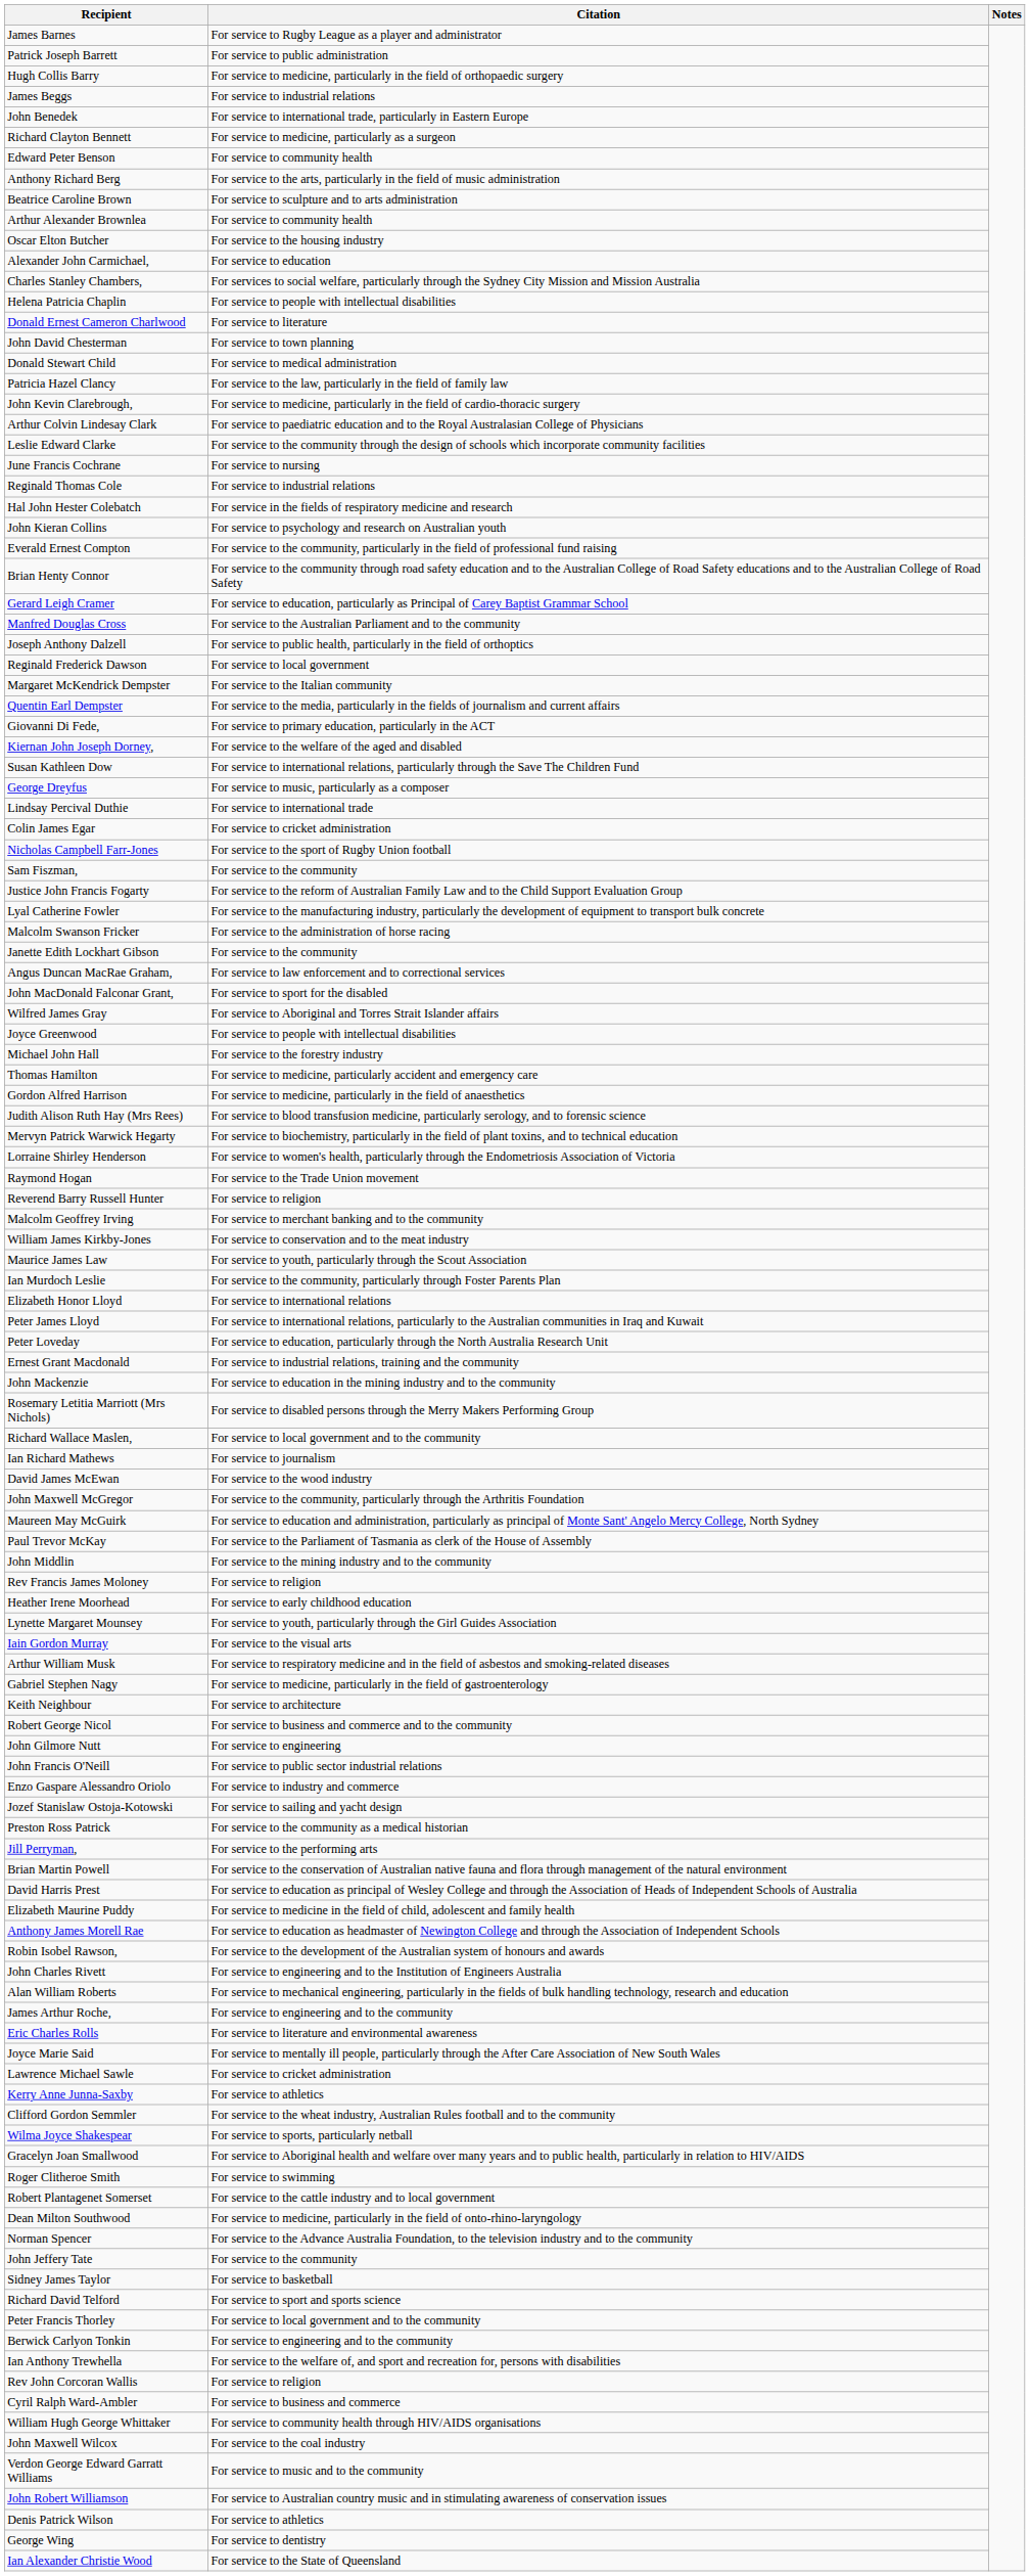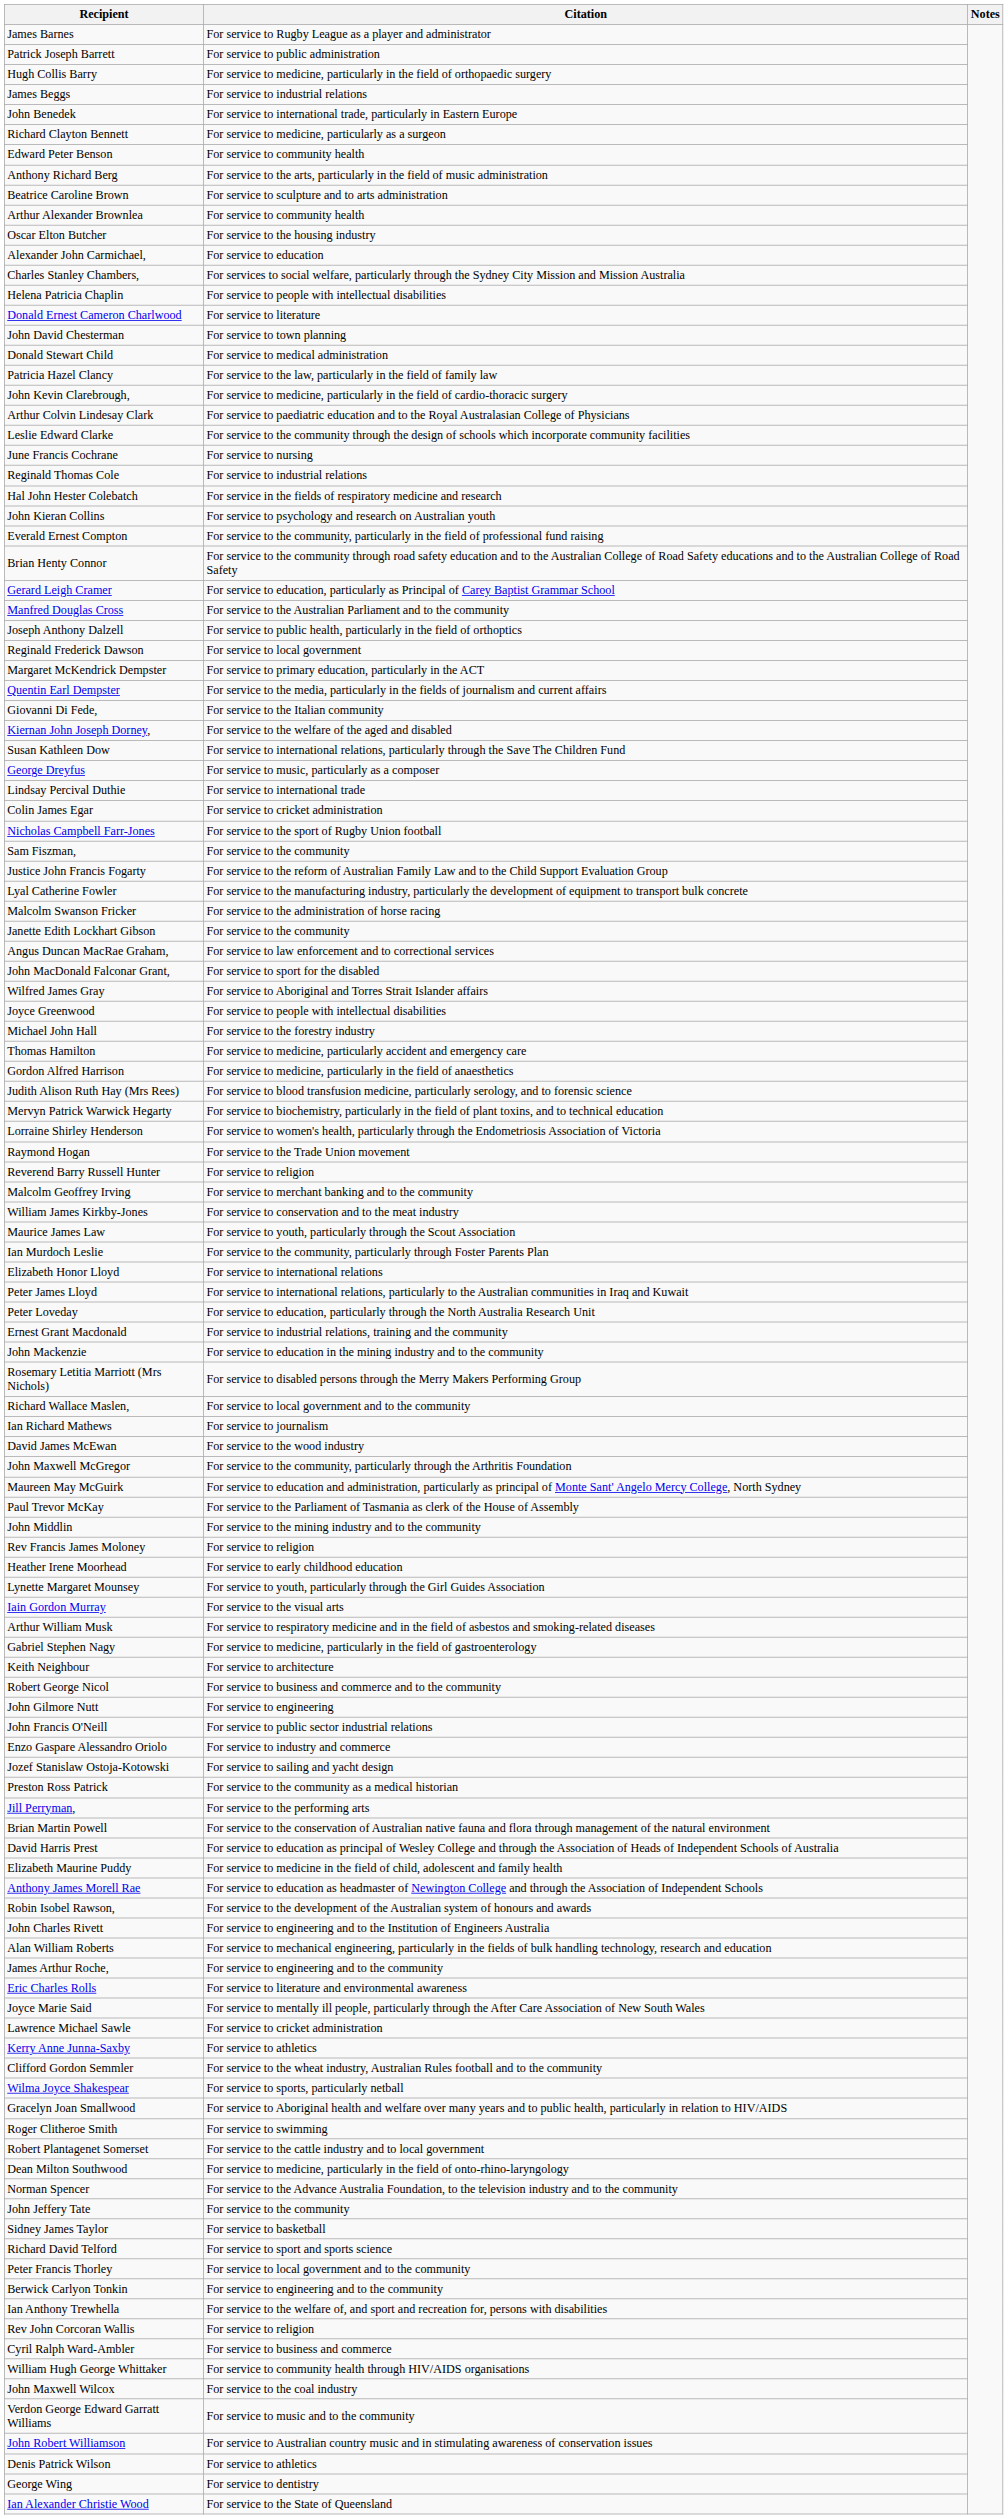Margaret McKendrick Dempster | Citation: For service to the Italian community -> For service to primary education, particularly in the ACT
Giovanni Di Fede, | Citation: For service to primary education, particularly in the ACT -> For service to the Italian community
